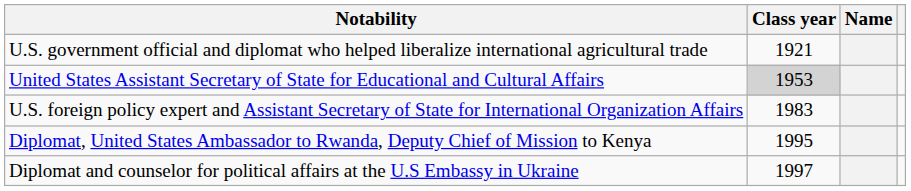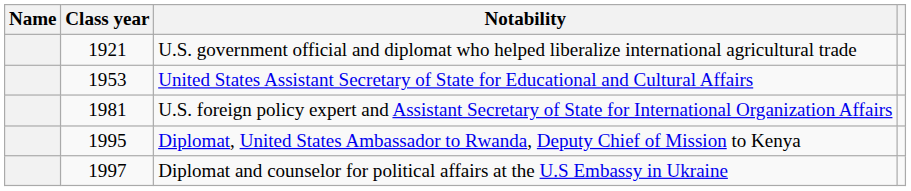columns swapped: Name <-> Notability
row 3 | Class year: lightgrey background -> no background
row 4 | Class year: 1983 -> 1981
